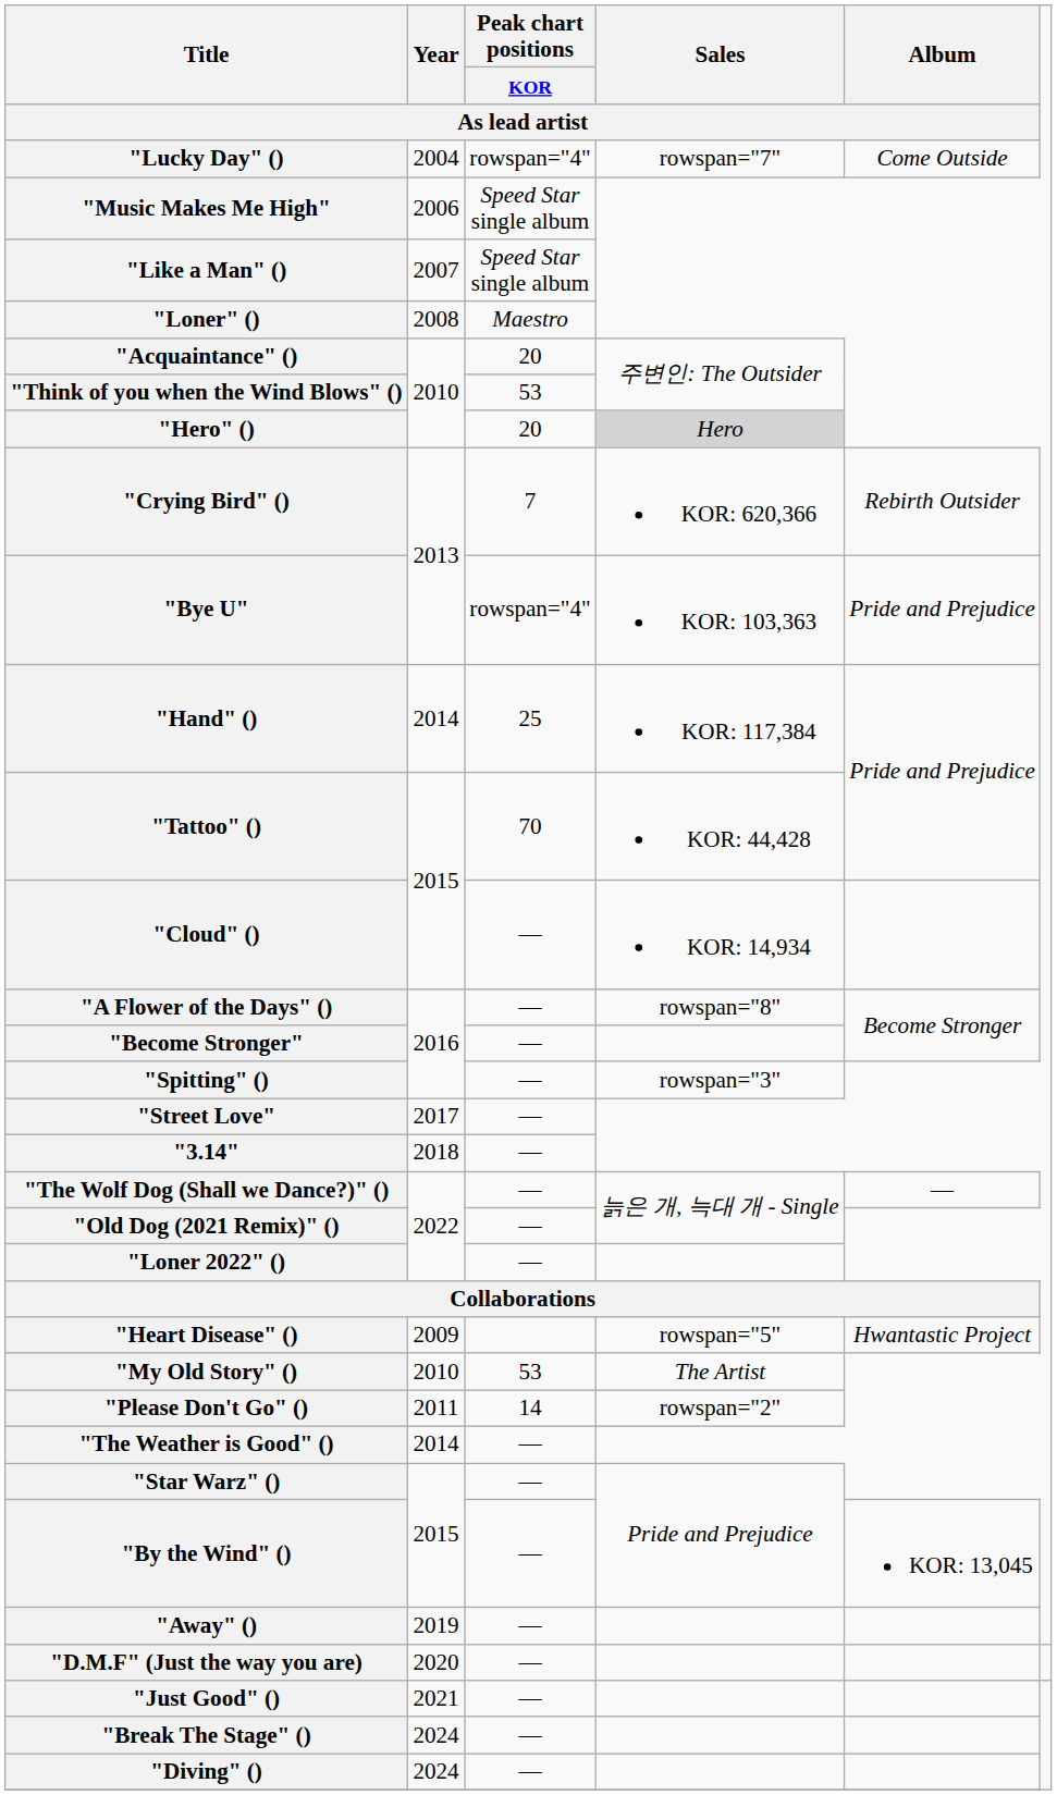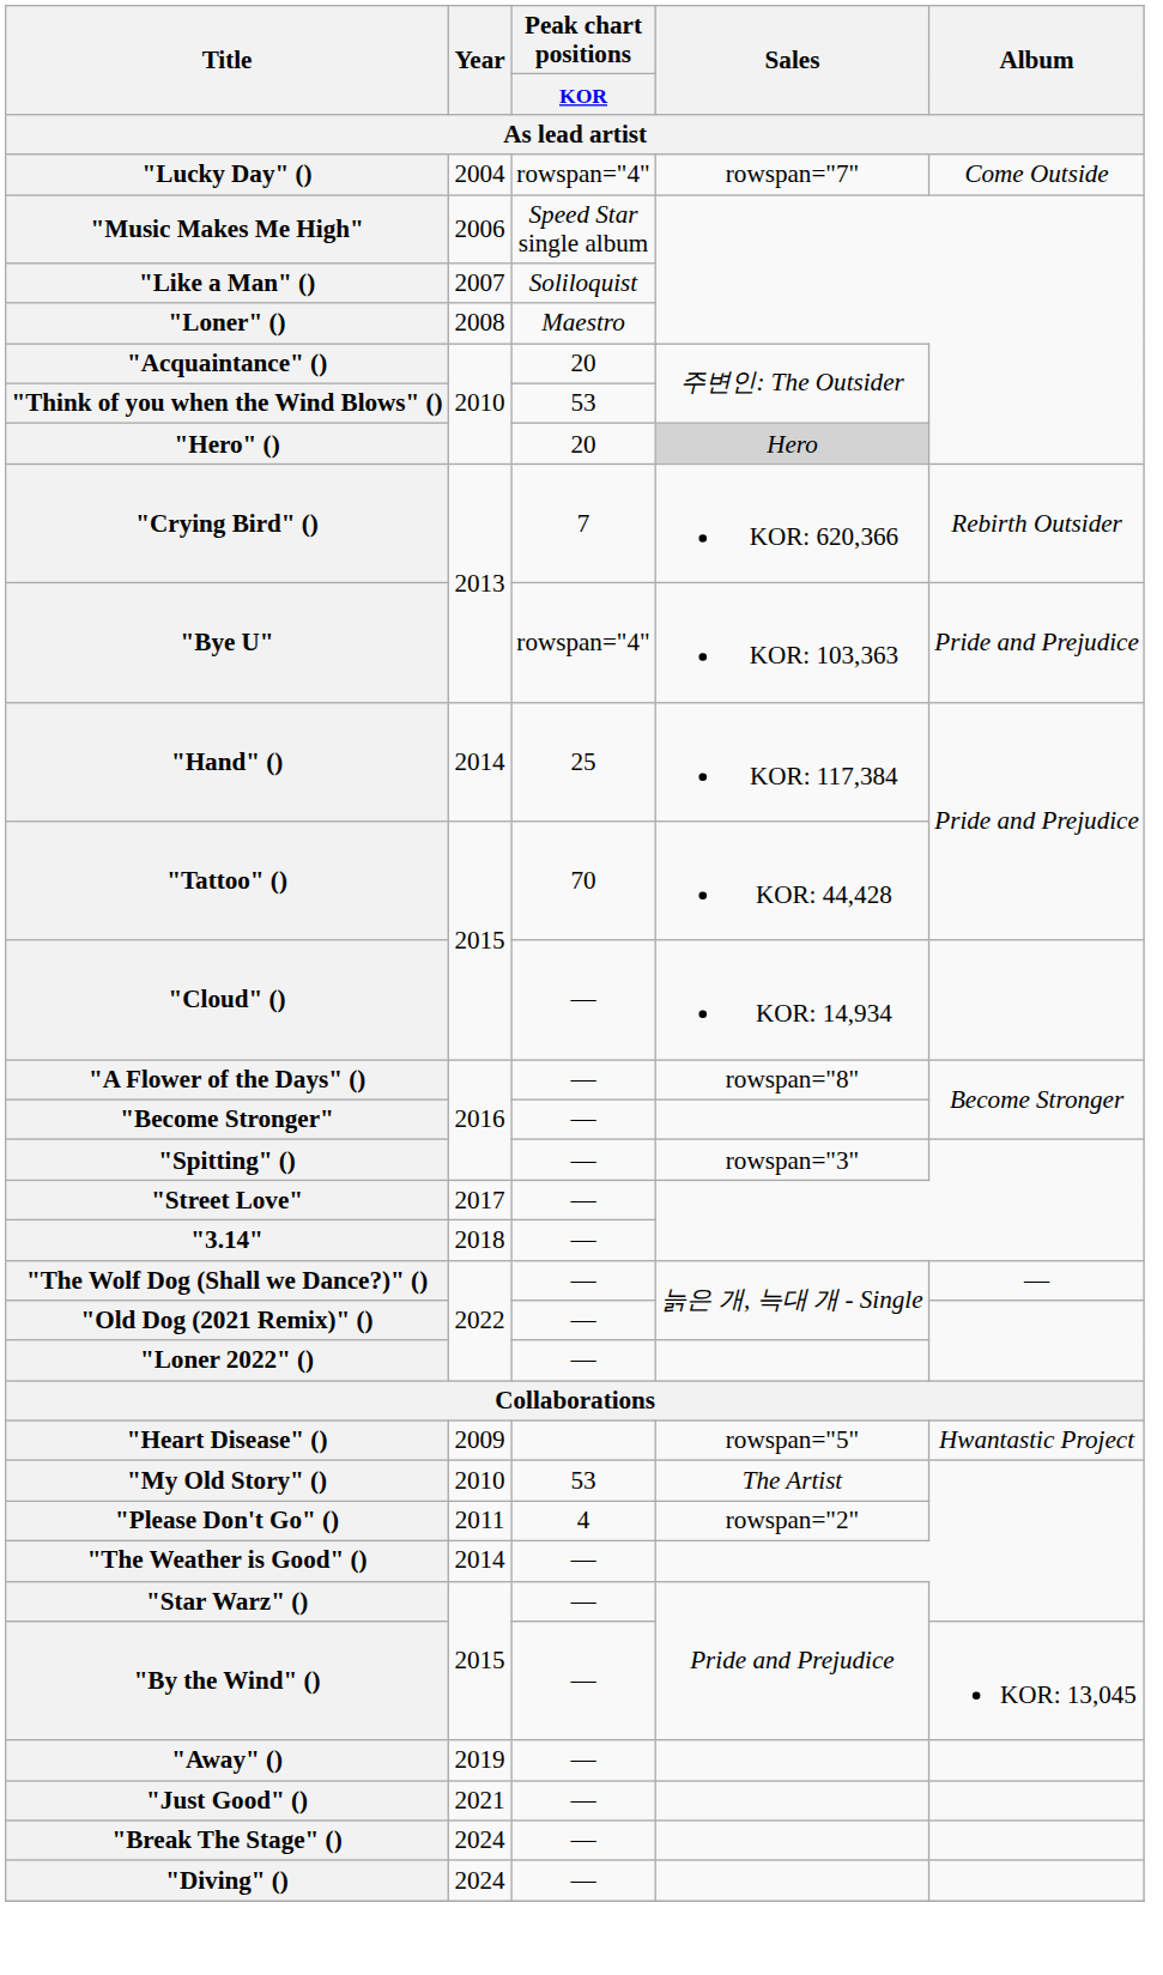"Like a Man" () | Peak chart positions / KOR / As lead artist: Speed Star single album -> Soliloquist
"Please Don't Go" () | Peak chart positions / KOR / As lead artist: 14 -> 4
- row: "D.M.F" (Just the way you are) | 2020 | —
